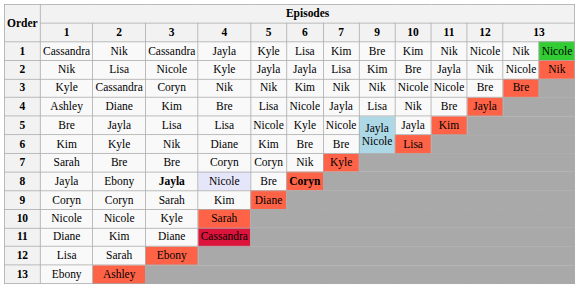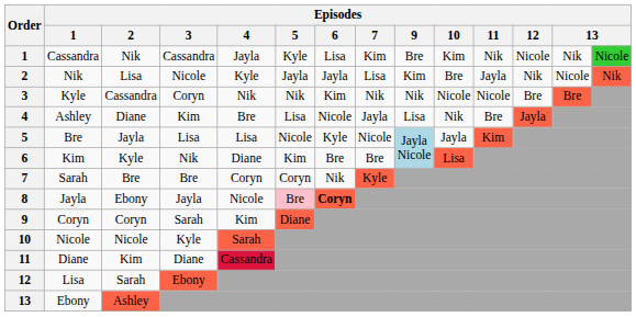8 | Episodes / 3: bold -> normal
8 | Episodes / 4: lavender background -> no background
8 | Episodes / 5: no background -> pink background
